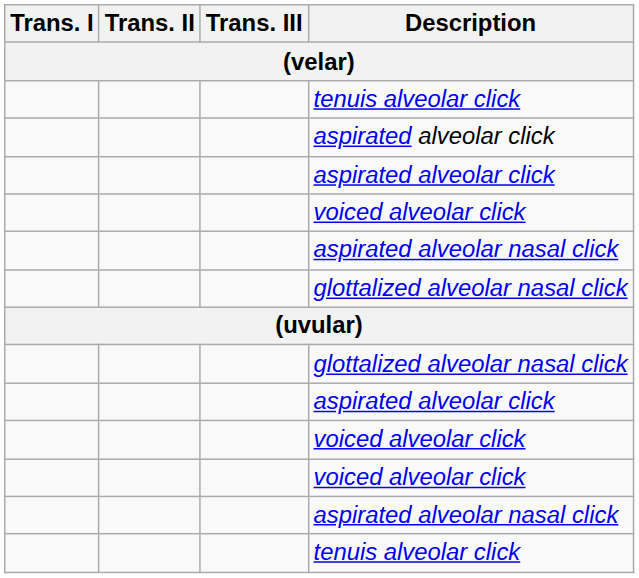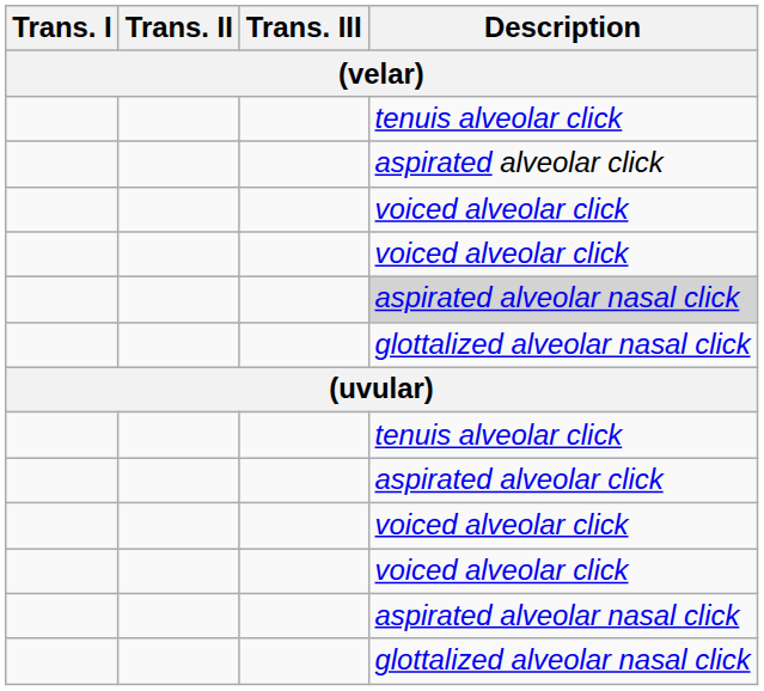row 5 | Description: aspirated alveolar click -> voiced alveolar click
row 7 | Description: no background -> lightgrey background
row 10 | Description: glottalized alveolar nasal click -> tenuis alveolar click
row 15 | Description: tenuis alveolar click -> glottalized alveolar nasal click
